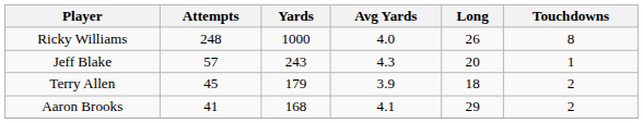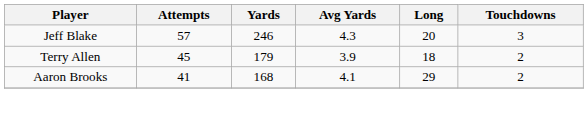- row: Ricky Williams | 248 | 1000 | 4.0 | 26 | 8
Jeff Blake | Yards: 243 -> 246
Jeff Blake | Touchdowns: 1 -> 3
